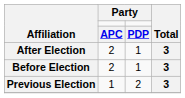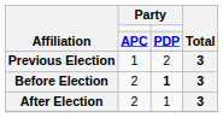rows swapped: Previous Election <-> After Election
Before Election | column 3: normal -> bold
